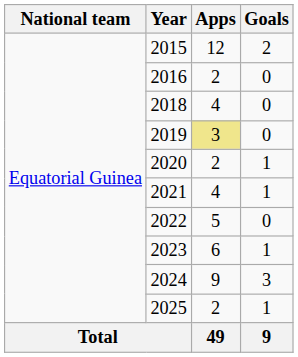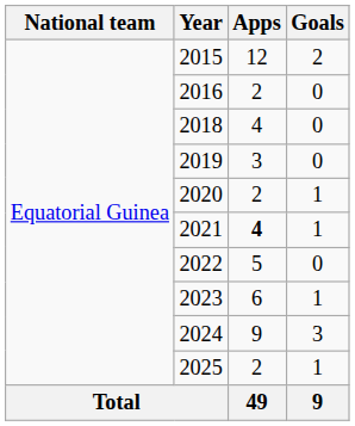2019 | Apps: khaki background -> no background
2021 | Apps: normal -> bold
